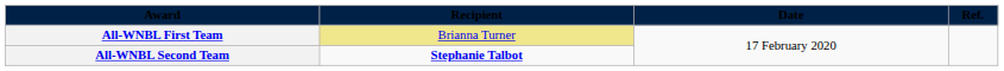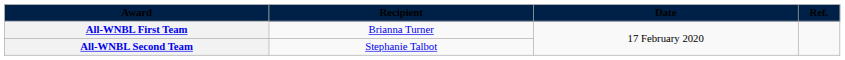row 2 | Recipient: khaki background -> no background
row 3 | Recipient: bold -> normal
